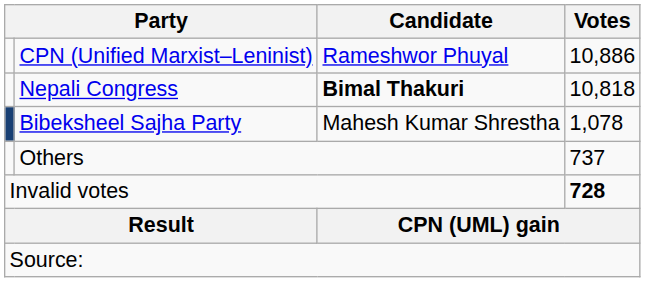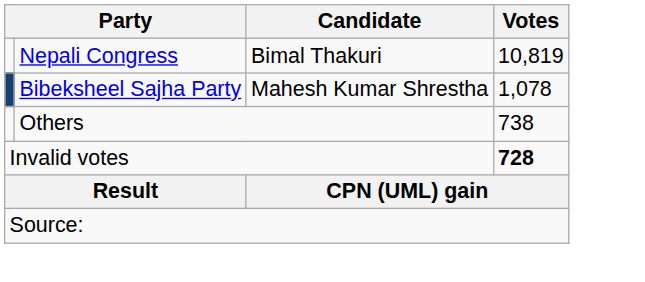- row: CPN (Unified Marxist–Leninist) | Rameshwor Phuyal | 10,886
Nepali Congress | Candidate: bold -> normal
Nepali Congress | Votes: 10,818 -> 10,819
Others | Votes: 737 -> 738
